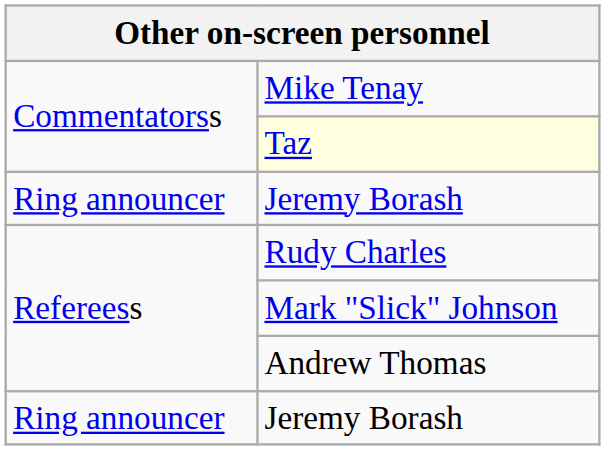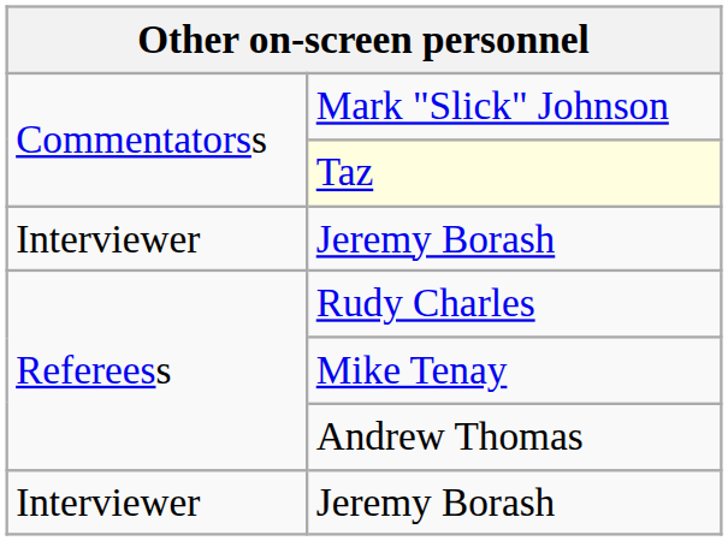row 2 | column 2: Mike Tenay -> Mark "Slick" Johnson
row 4 | column 1: Ring announcer -> Interviewer
row 6 | column 2: Mark "Slick" Johnson -> Mike Tenay
row 8 | column 1: Ring announcer -> Interviewer
